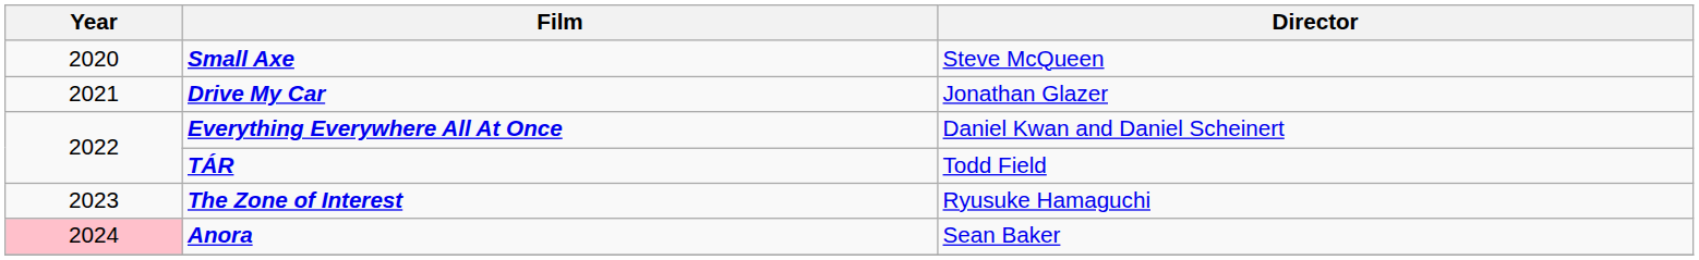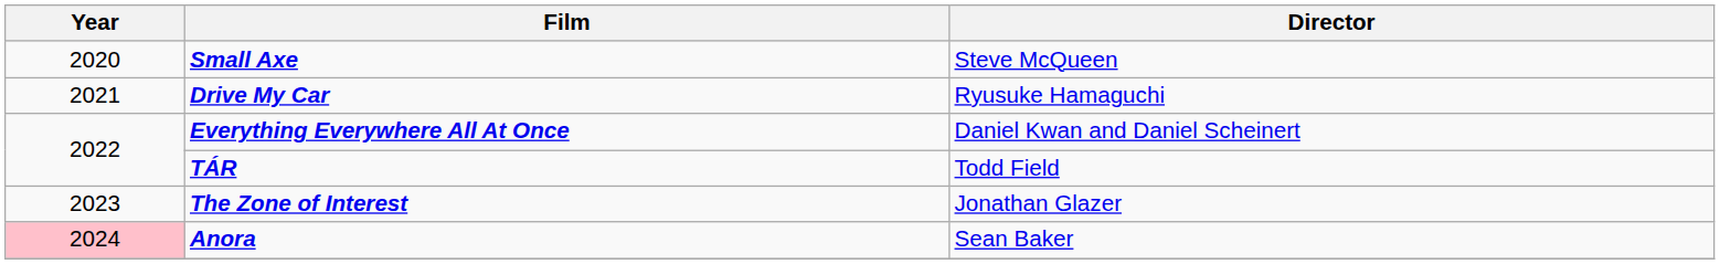Drive My Car | Director: Jonathan Glazer -> Ryusuke Hamaguchi
The Zone of Interest | Director: Ryusuke Hamaguchi -> Jonathan Glazer
